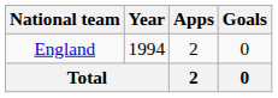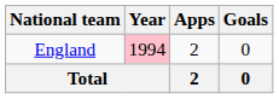England | Year: no background -> pink background
